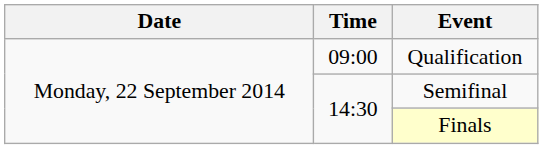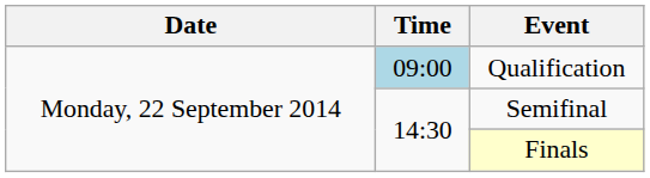Qualification | Time: no background -> lightblue background
